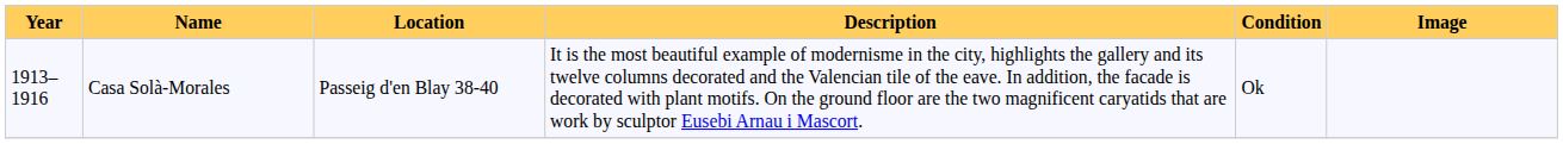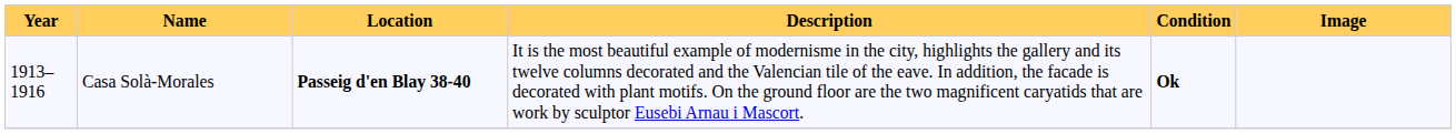Casa Solà-Morales | Location: normal -> bold
Casa Solà-Morales | Condition: normal -> bold
